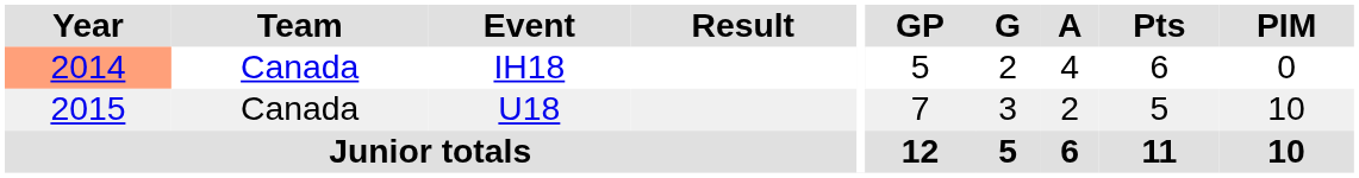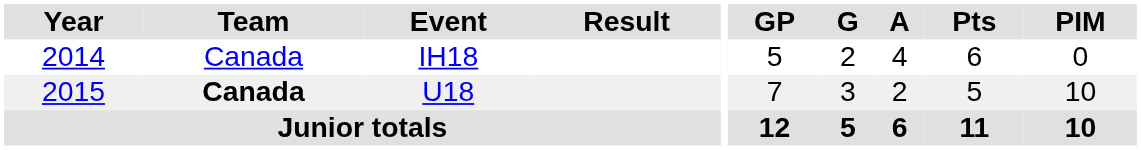IH18 | Year: lightsalmon background -> no background
U18 | Team: normal -> bold
